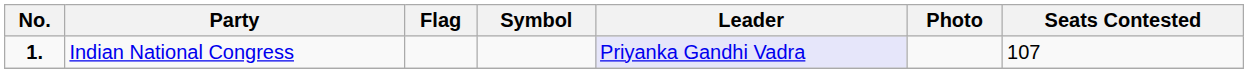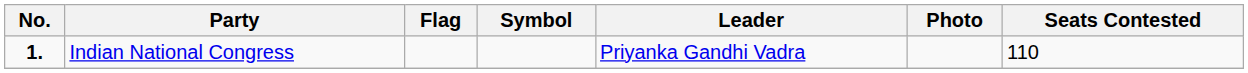Indian National Congress | Leader: lavender background -> no background
Indian National Congress | Seats Contested: 107 -> 110
